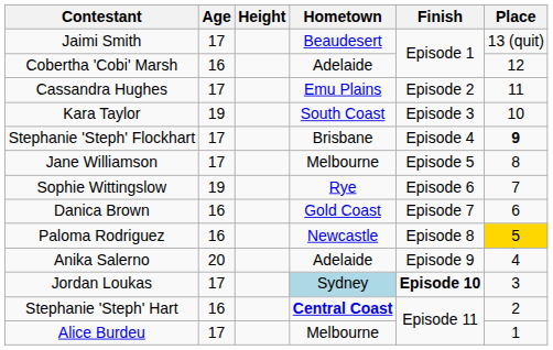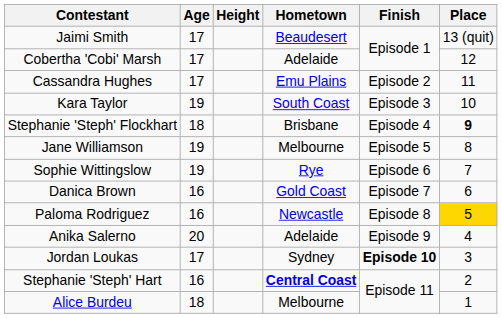Cobertha 'Cobi' Marsh | Age: 16 -> 17
Stephanie 'Steph' Flockhart | Age: 17 -> 18
Jane Williamson | Age: 17 -> 19
Jordan Loukas | Hometown: lightblue background -> no background
Alice Burdeu | Age: 17 -> 18
